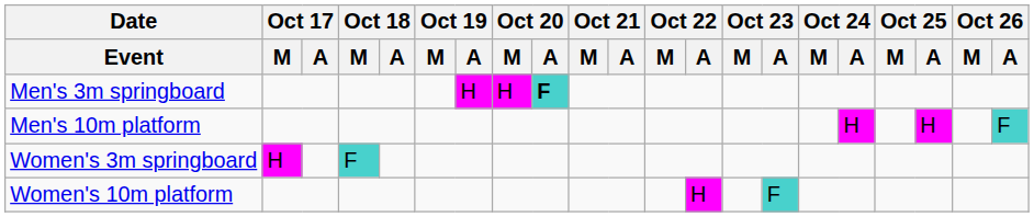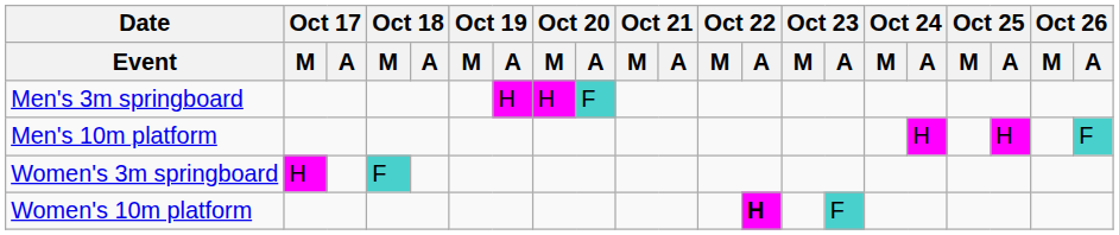Men's 3m springboard | Oct 20 / A: bold -> normal
Women's 10m platform | Oct 22 / A: normal -> bold
